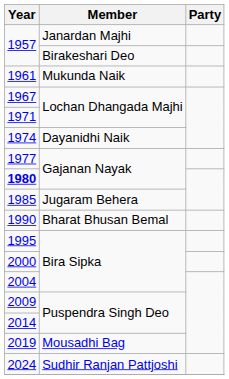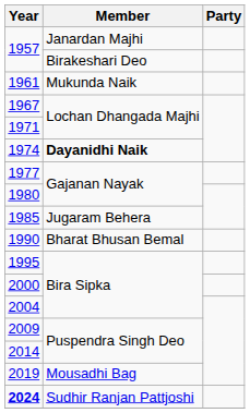1974 | Member: normal -> bold
1980 | Year: bold -> normal
2024 | Year: normal -> bold
